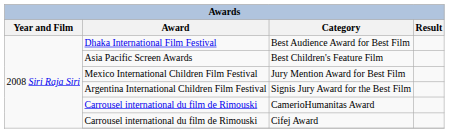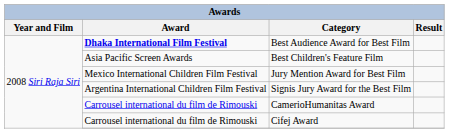Best Audience Award for Best Film | Award: normal -> bold
